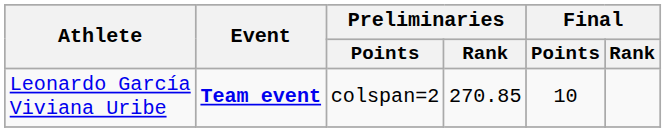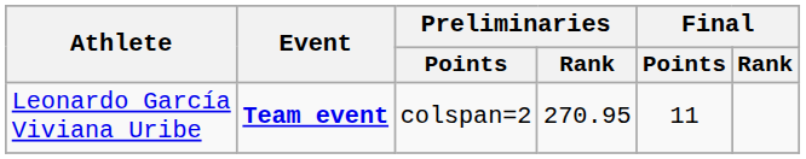Leonardo García Viviana Uribe | Preliminaries / Rank: 270.85 -> 270.95
Leonardo García Viviana Uribe | Final / Points: 10 -> 11
